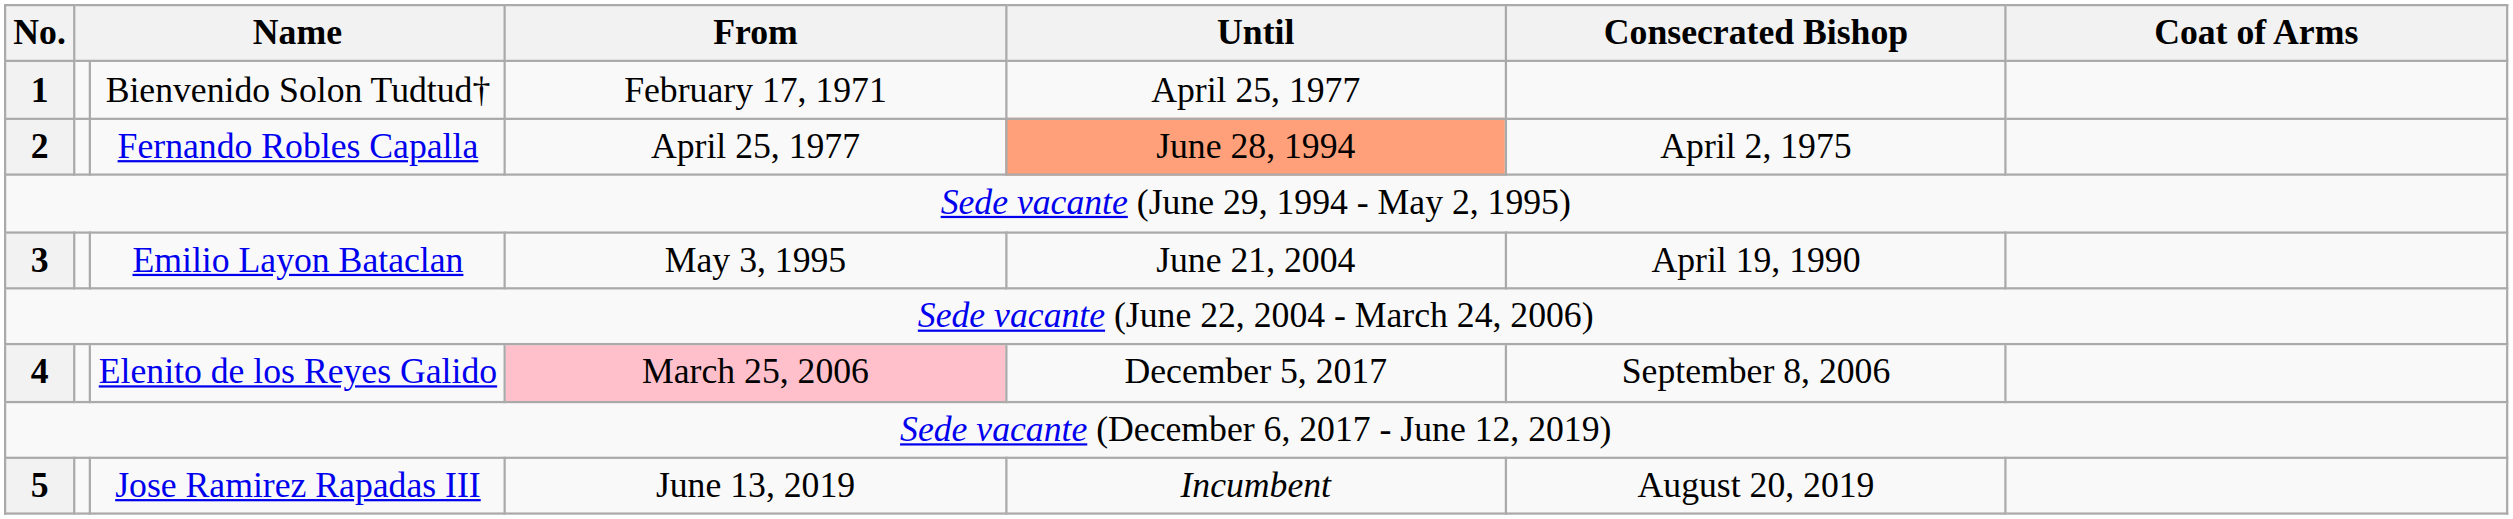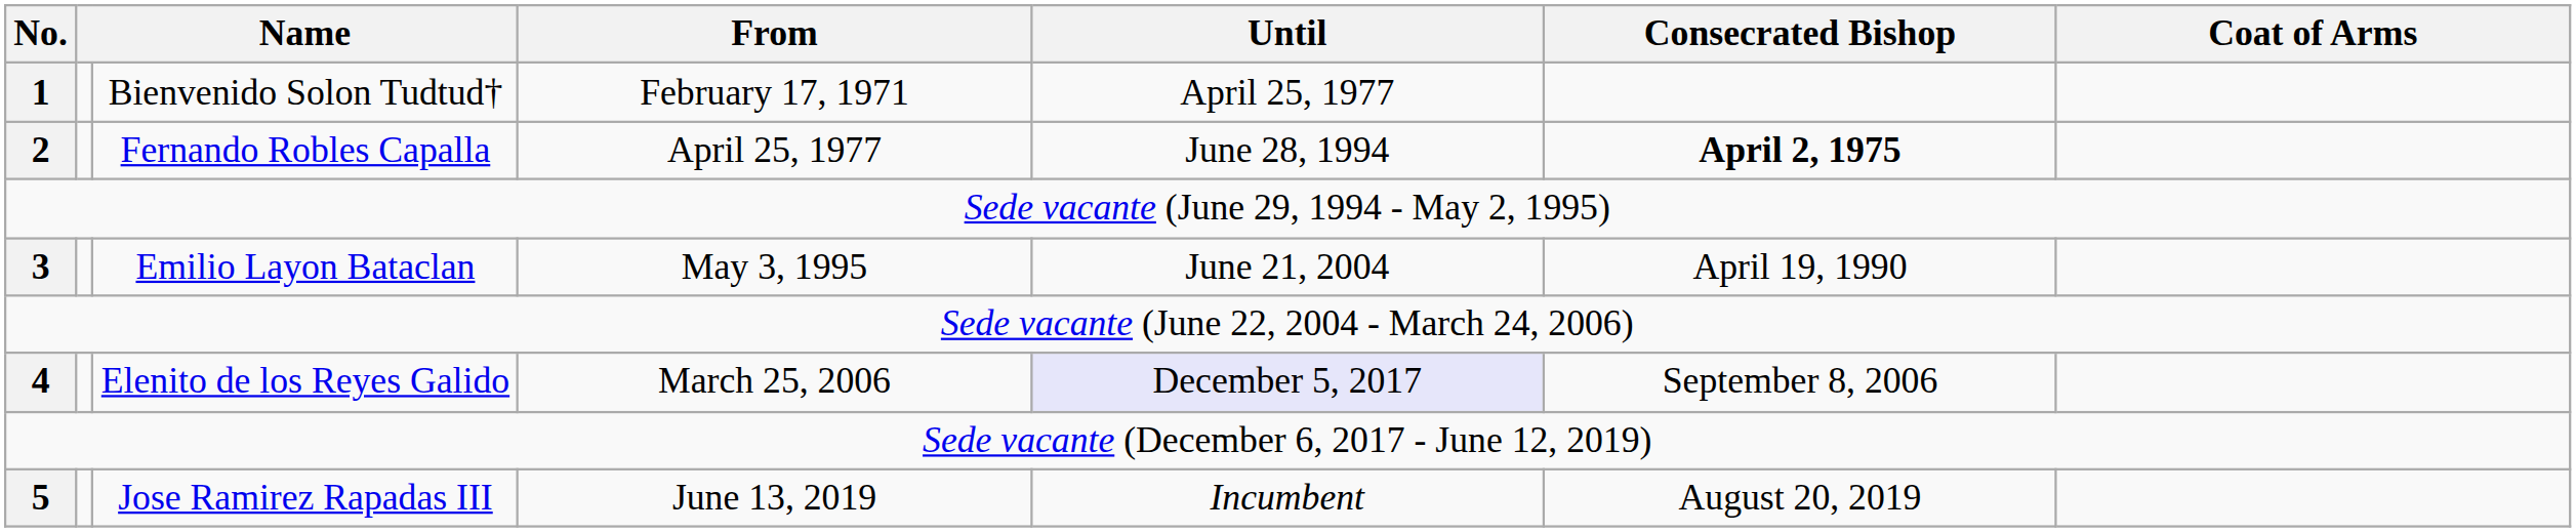Fernando Robles Capalla | Until: lightsalmon background -> no background
Fernando Robles Capalla | Consecrated Bishop: normal -> bold
Elenito de los Reyes Galido | From: pink background -> no background
Elenito de los Reyes Galido | Until: no background -> lavender background
